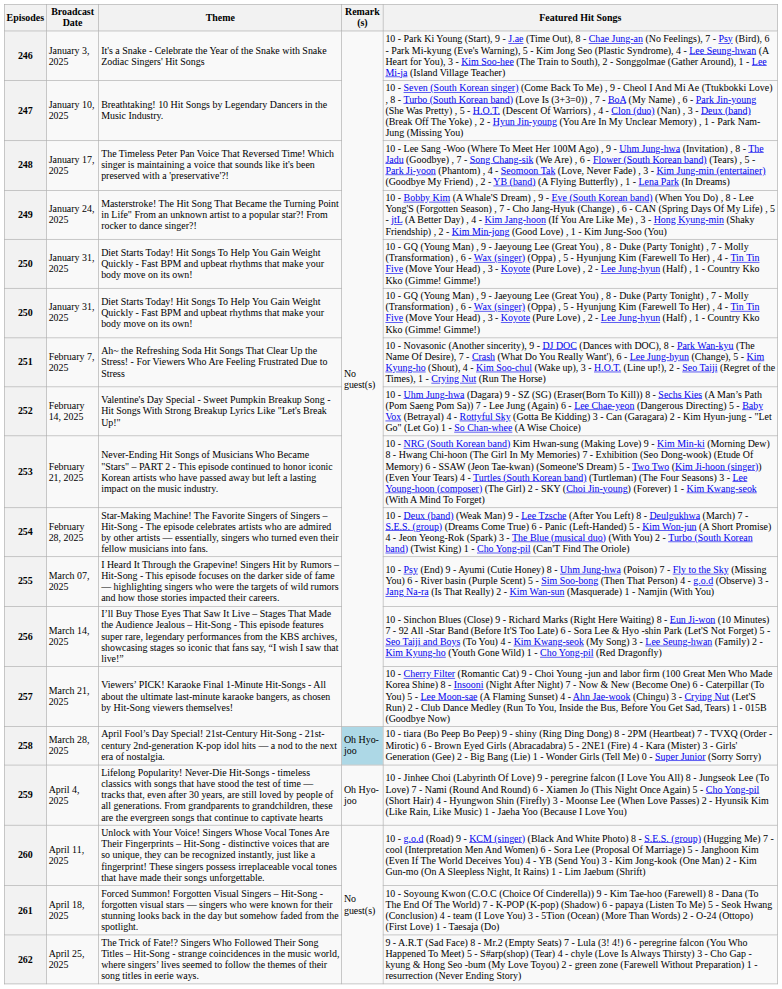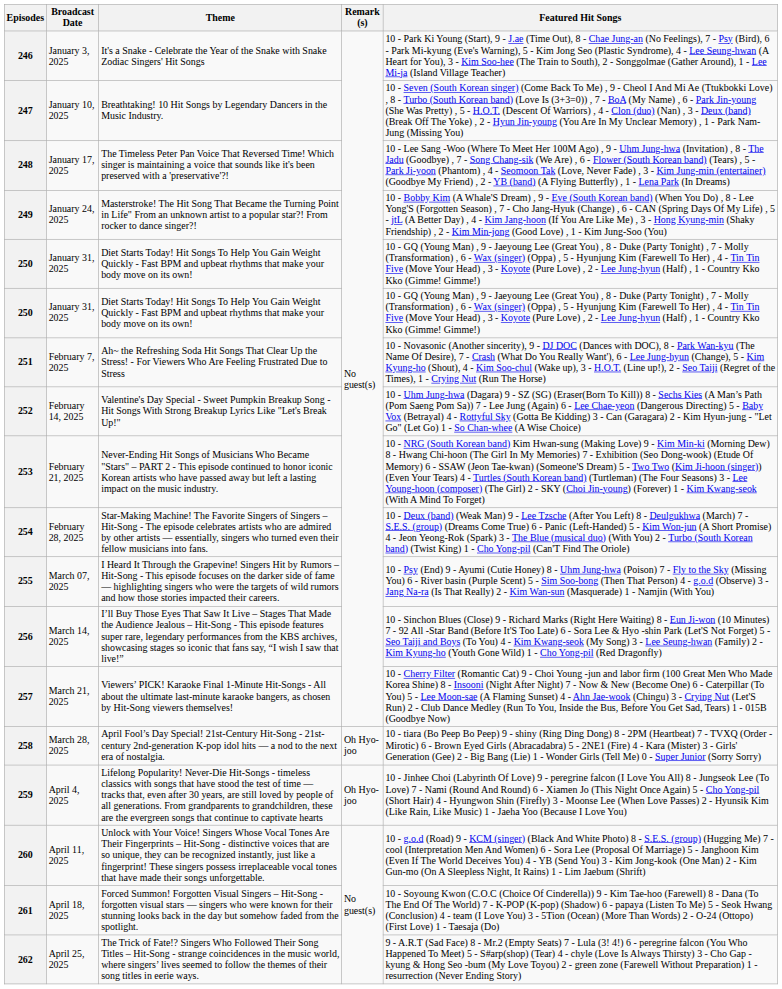258 | Remark (s): lightblue background -> no background
